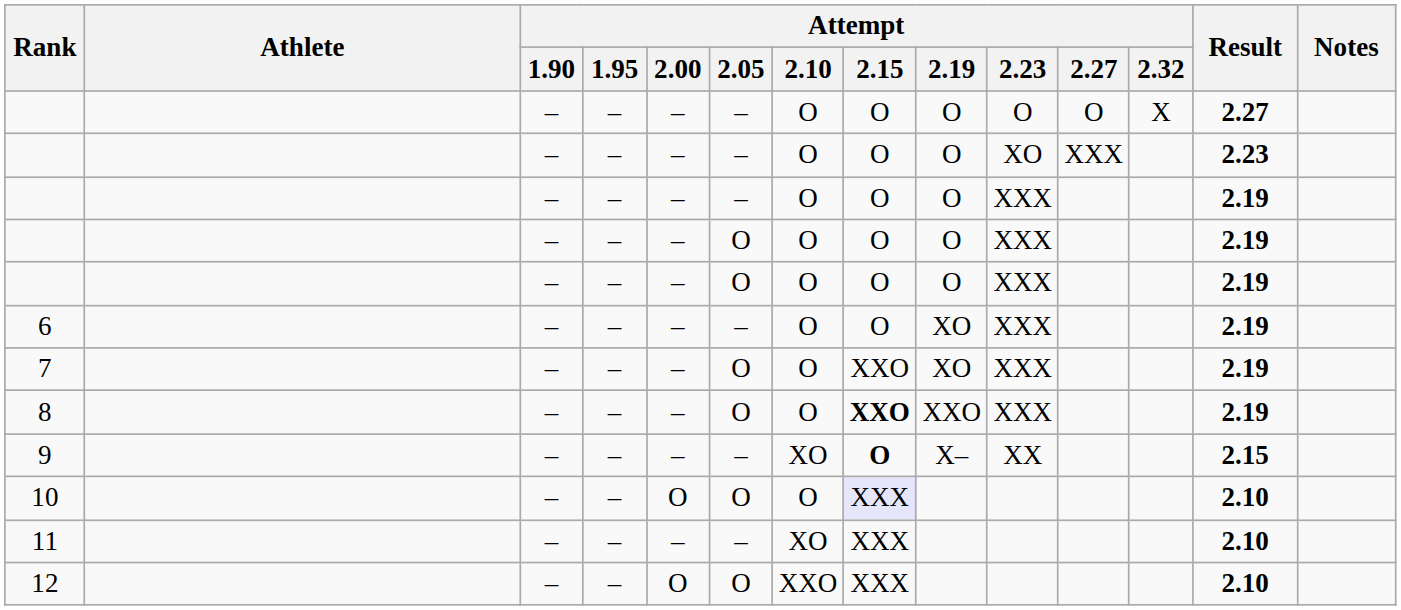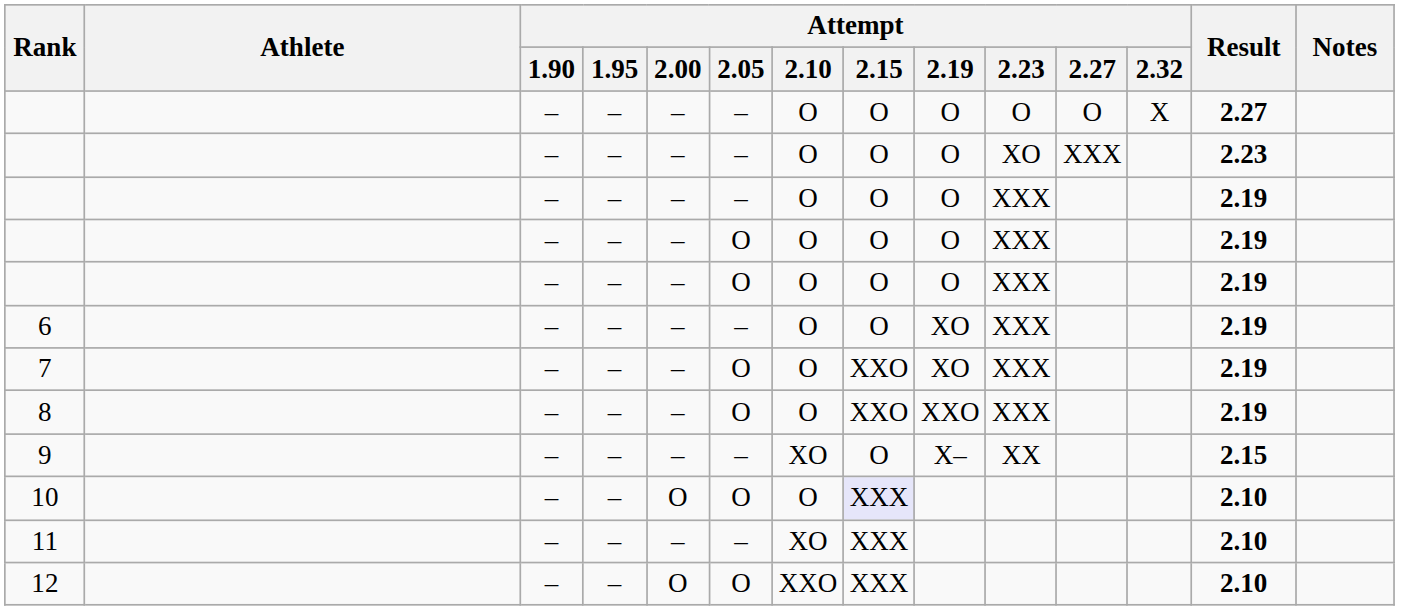8 | Attempt / 2.15: bold -> normal
9 | Attempt / 2.15: bold -> normal
